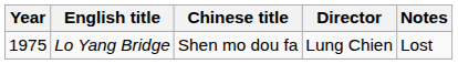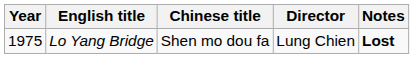Lo Yang Bridge | Notes: normal -> bold
